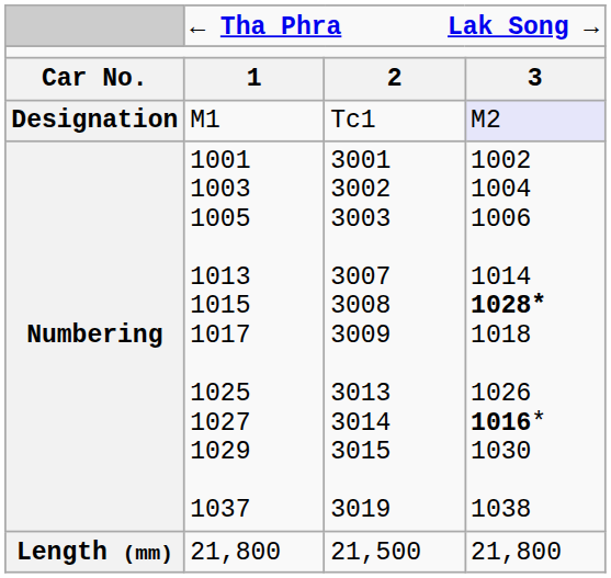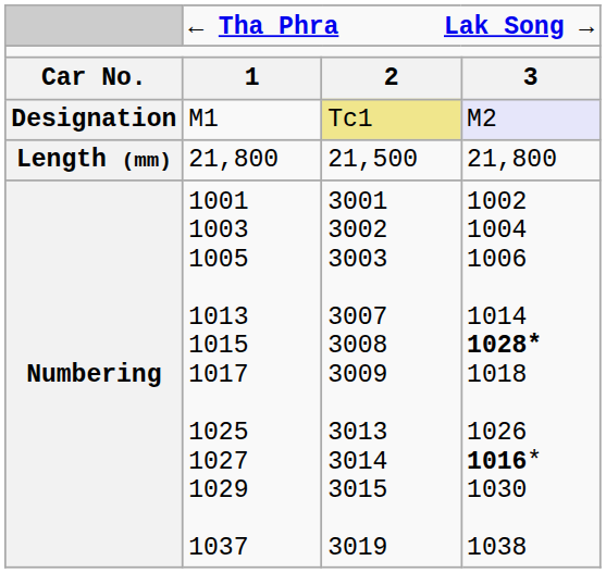Designation | column 3: no background -> khaki background
rows swapped: Length (mm) <-> Numbering
